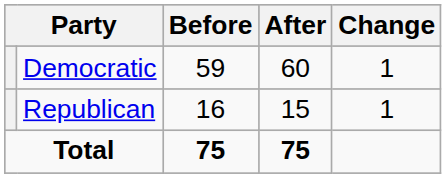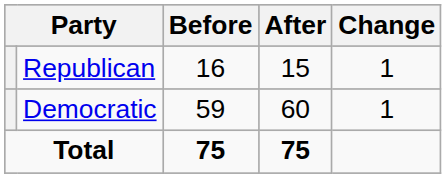rows swapped: Democratic <-> Republican
